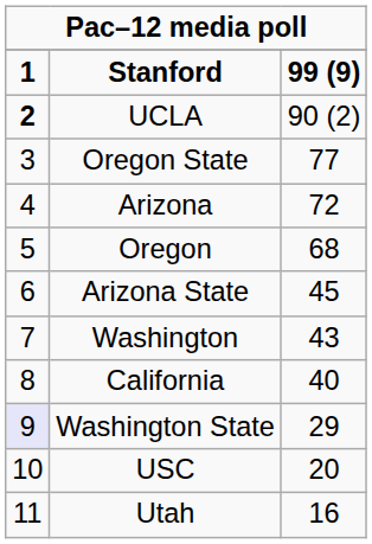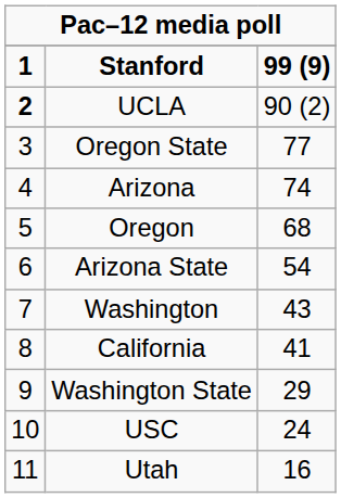Arizona | column 3: 72 -> 74
Arizona State | column 3: 45 -> 54
California | column 3: 40 -> 41
Washington State | column 1: lavender background -> no background
USC | column 3: 20 -> 24
